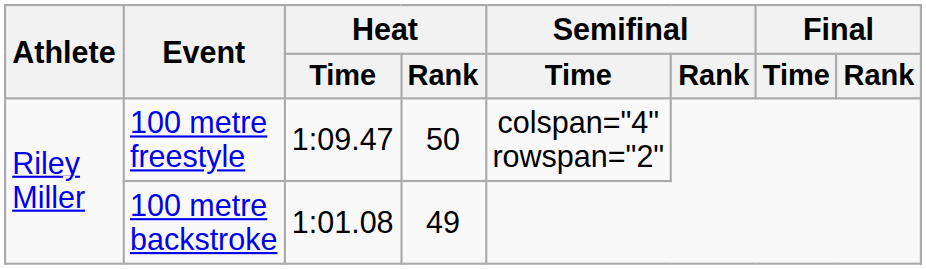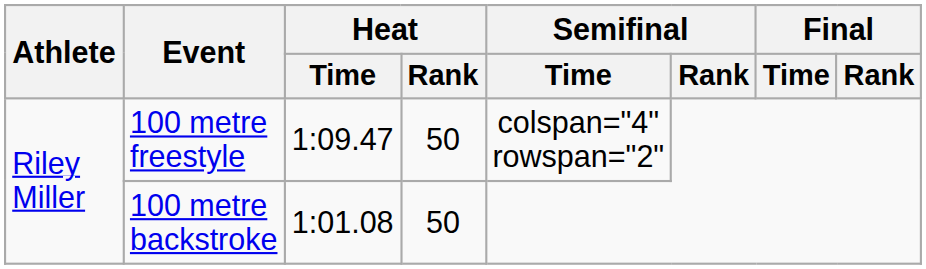100 metre backstroke | Heat / Rank: 49 -> 50
